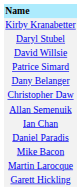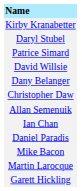row 4 | column 1: David Willsie -> Patrice Simard
row 5 | column 1: Patrice Simard -> David Willsie
